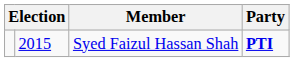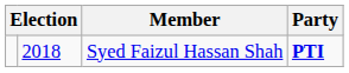Syed Faizul Hassan Shah | column 2: 2015 -> 2018
